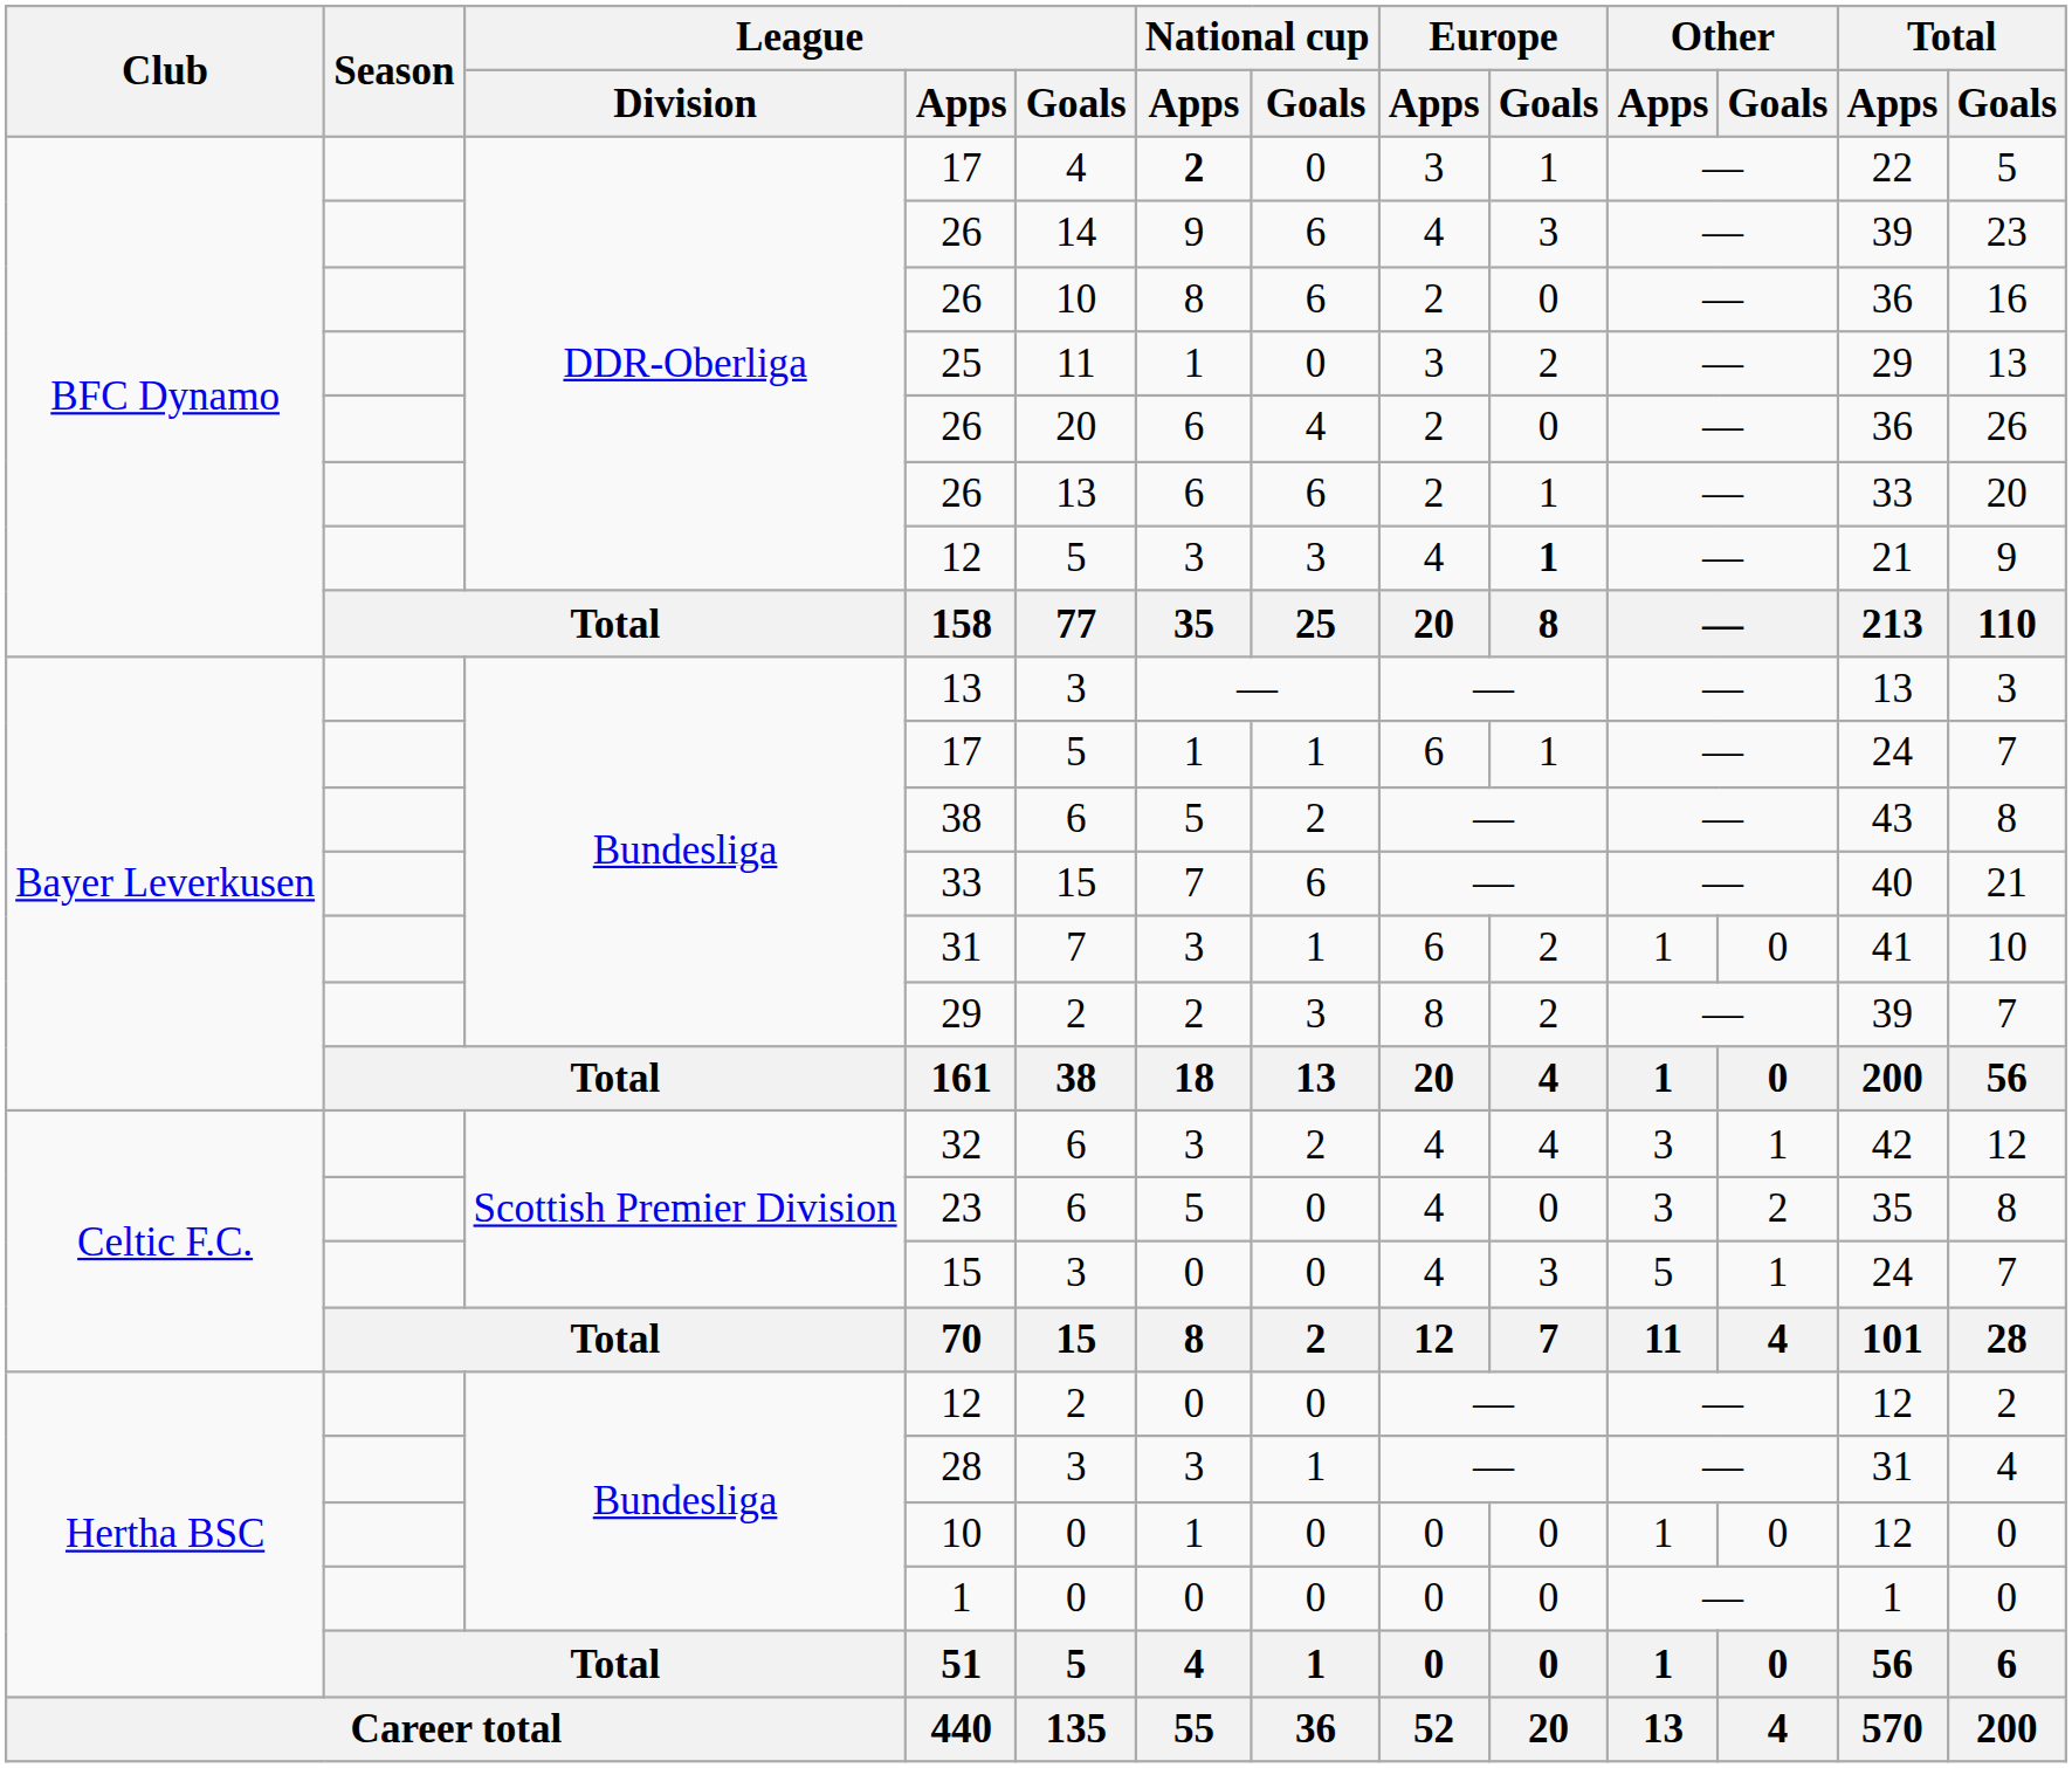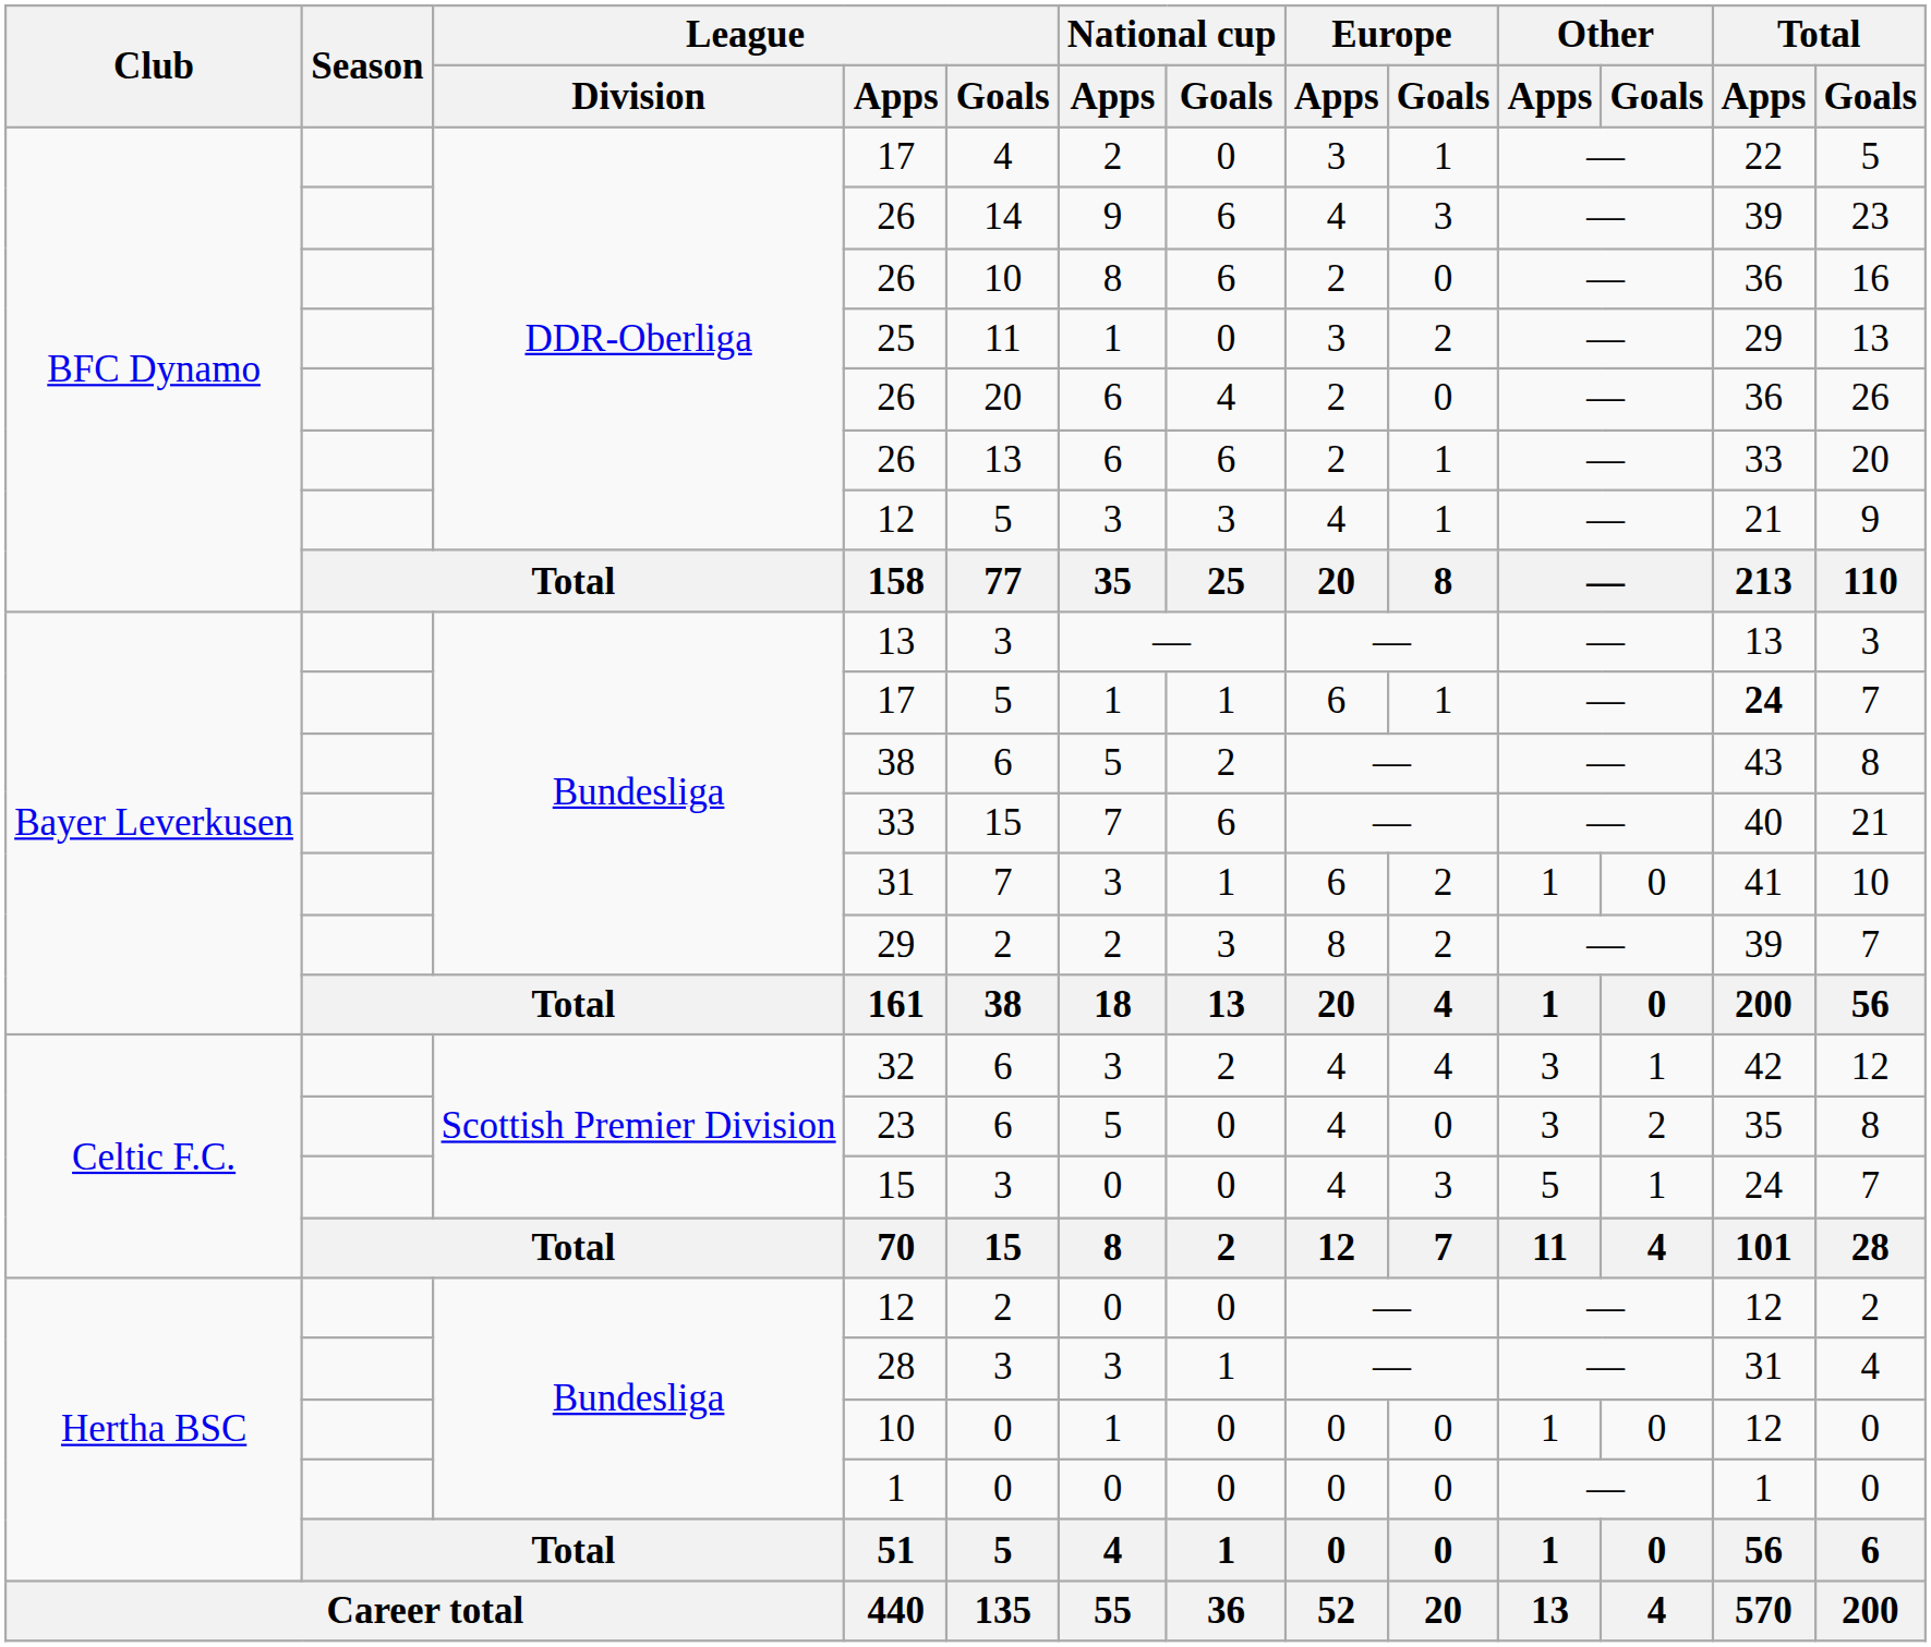BFC Dynamo / 17 | National cup / Apps: bold -> normal
BFC Dynamo / 12 | Europe / Goals: bold -> normal
Bayer Leverkusen / 17 | Total / Apps: normal -> bold
